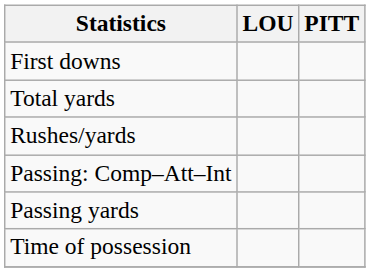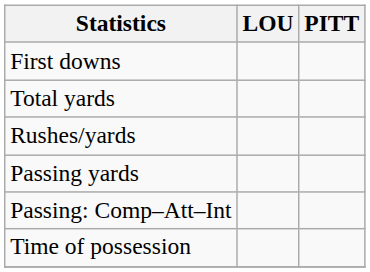rows swapped: Passing yards <-> Passing: Comp–Att–Int
